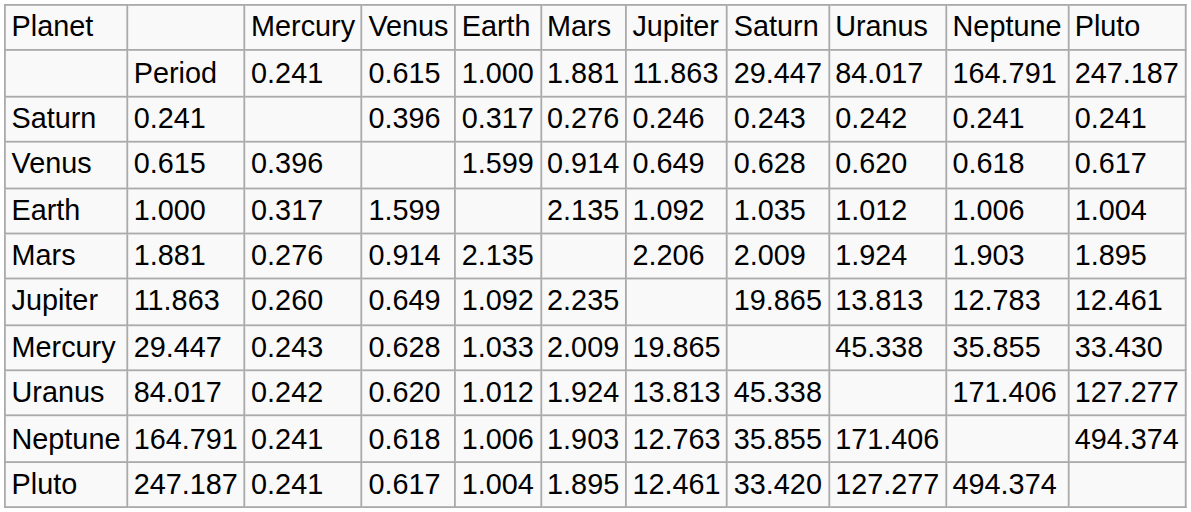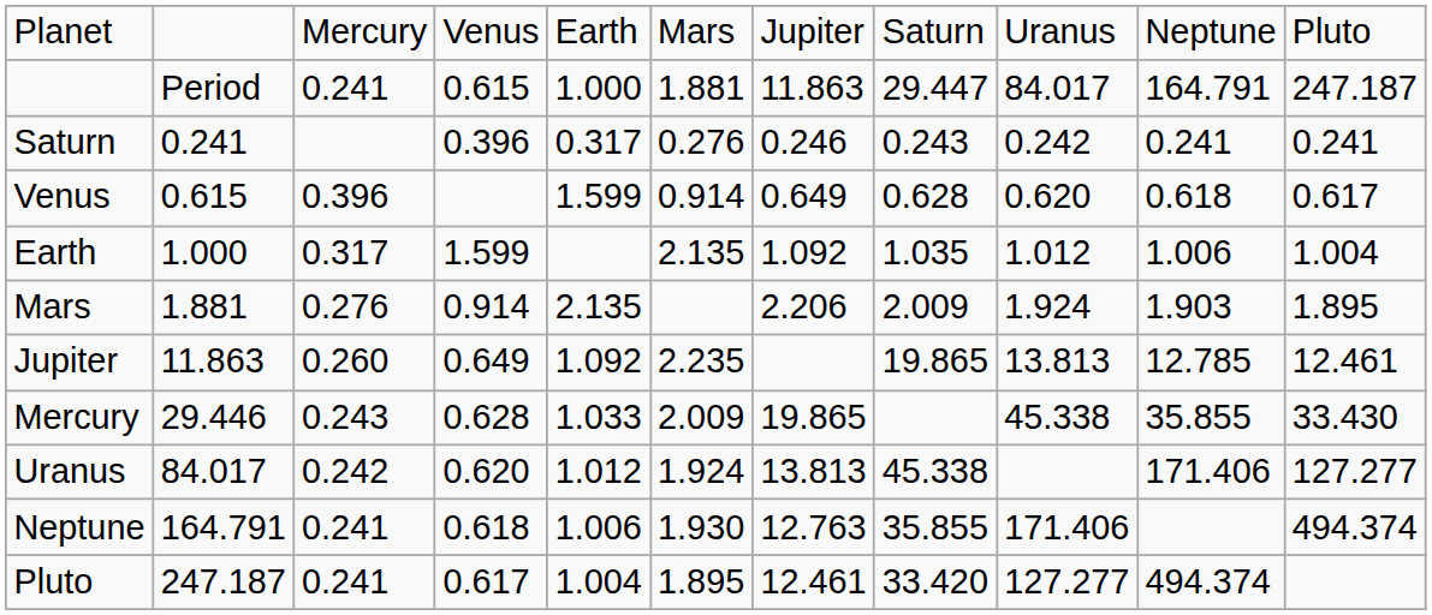row 7 | column 10: 12.783 -> 12.785
row 8 | column 2: 29.447 -> 29.446
row 10 | column 6: 1.903 -> 1.930
